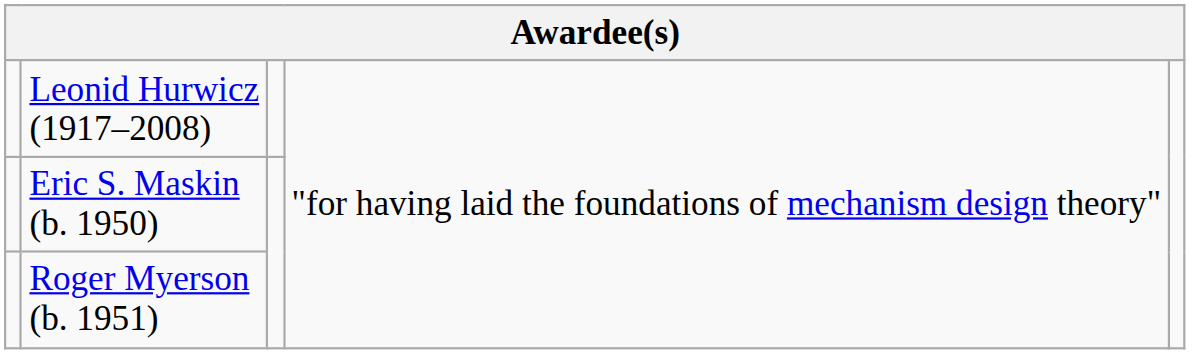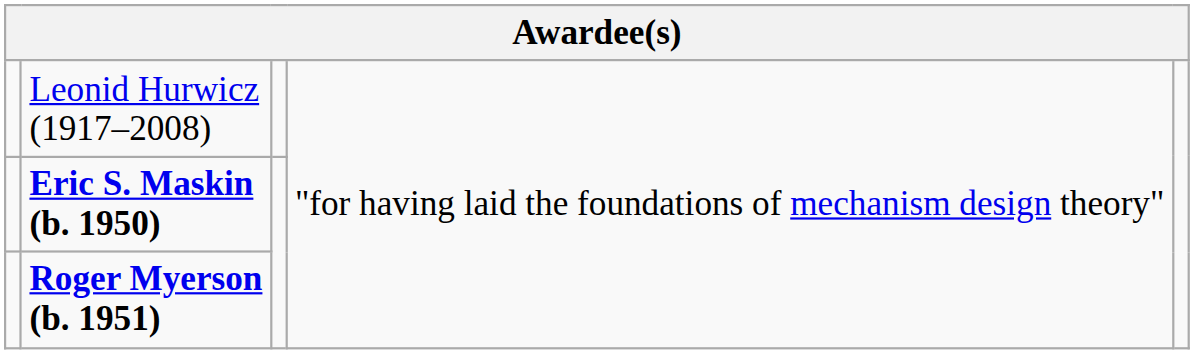Eric S. Maskin (b. 1950) | column 2: normal -> bold
Roger Myerson (b. 1951) | column 2: normal -> bold
